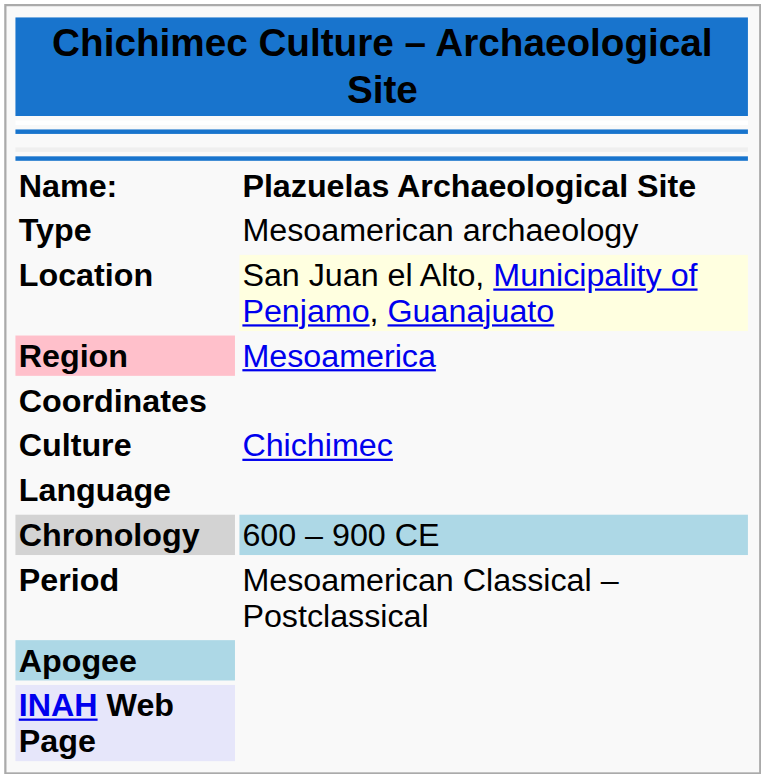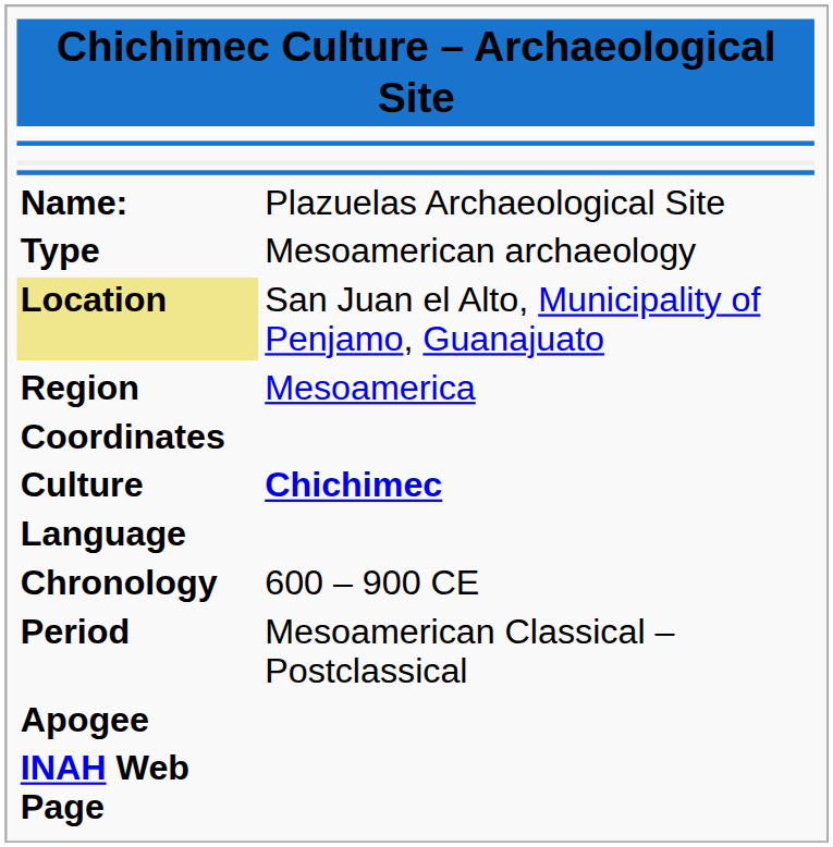Name: | column 2: bold -> normal
Location | column 1: no background -> khaki background
Location | column 2: lightyellow background -> no background
Region | column 1: pink background -> no background
Culture | column 2: normal -> bold
Chronology | column 1: lightgrey background -> no background
Chronology | column 2: lightblue background -> no background
Apogee | column 1: lightblue background -> no background
INAH Web Page | column 1: lavender background -> no background
